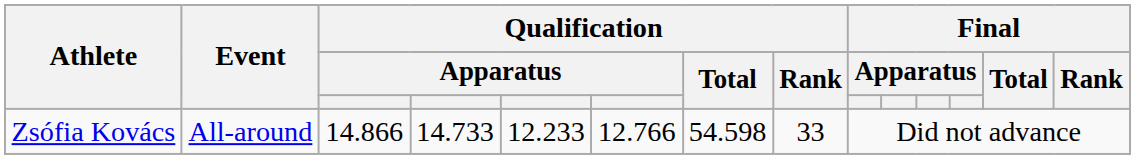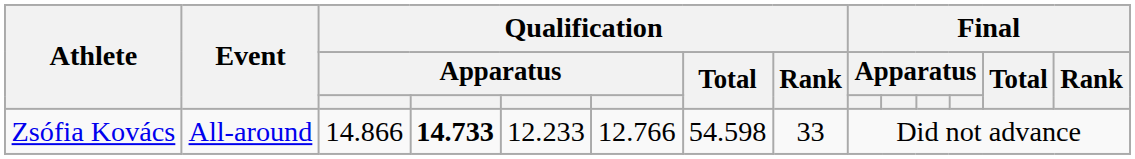row 4 | column 4: normal -> bold
